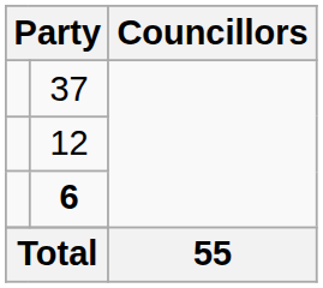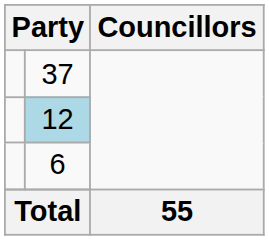12 | column 2: no background -> lightblue background
6 | column 2: bold -> normal
